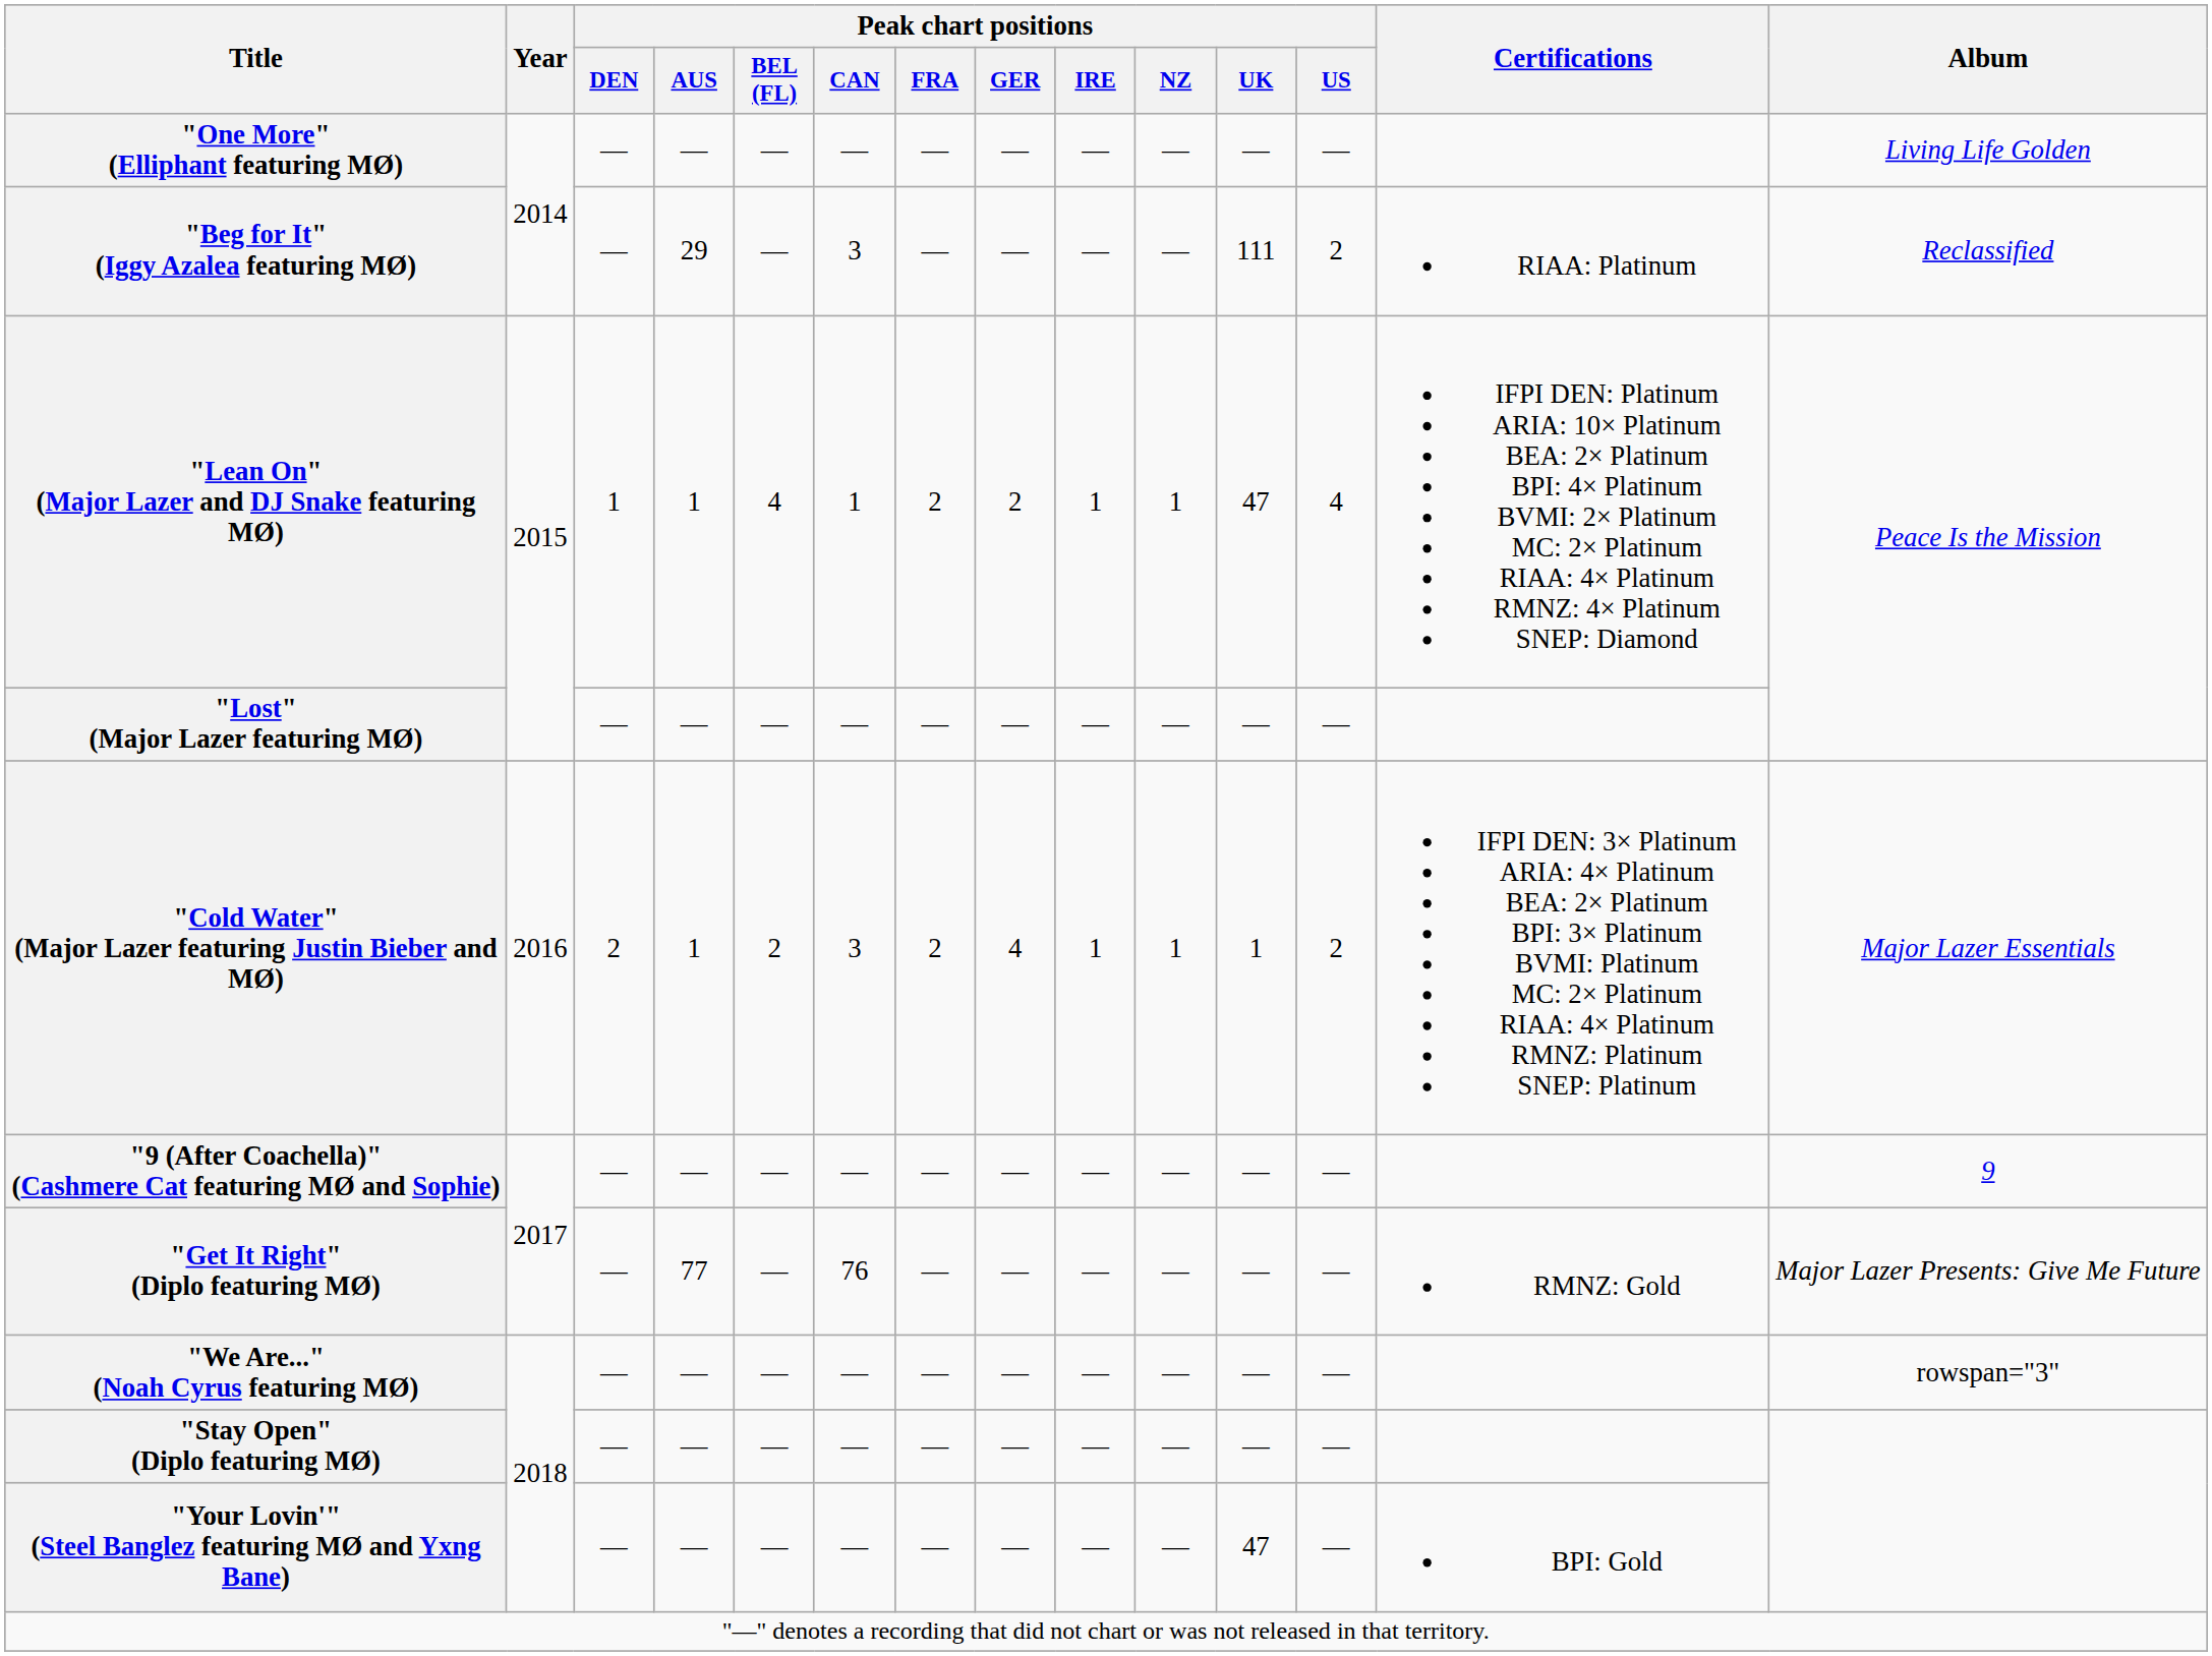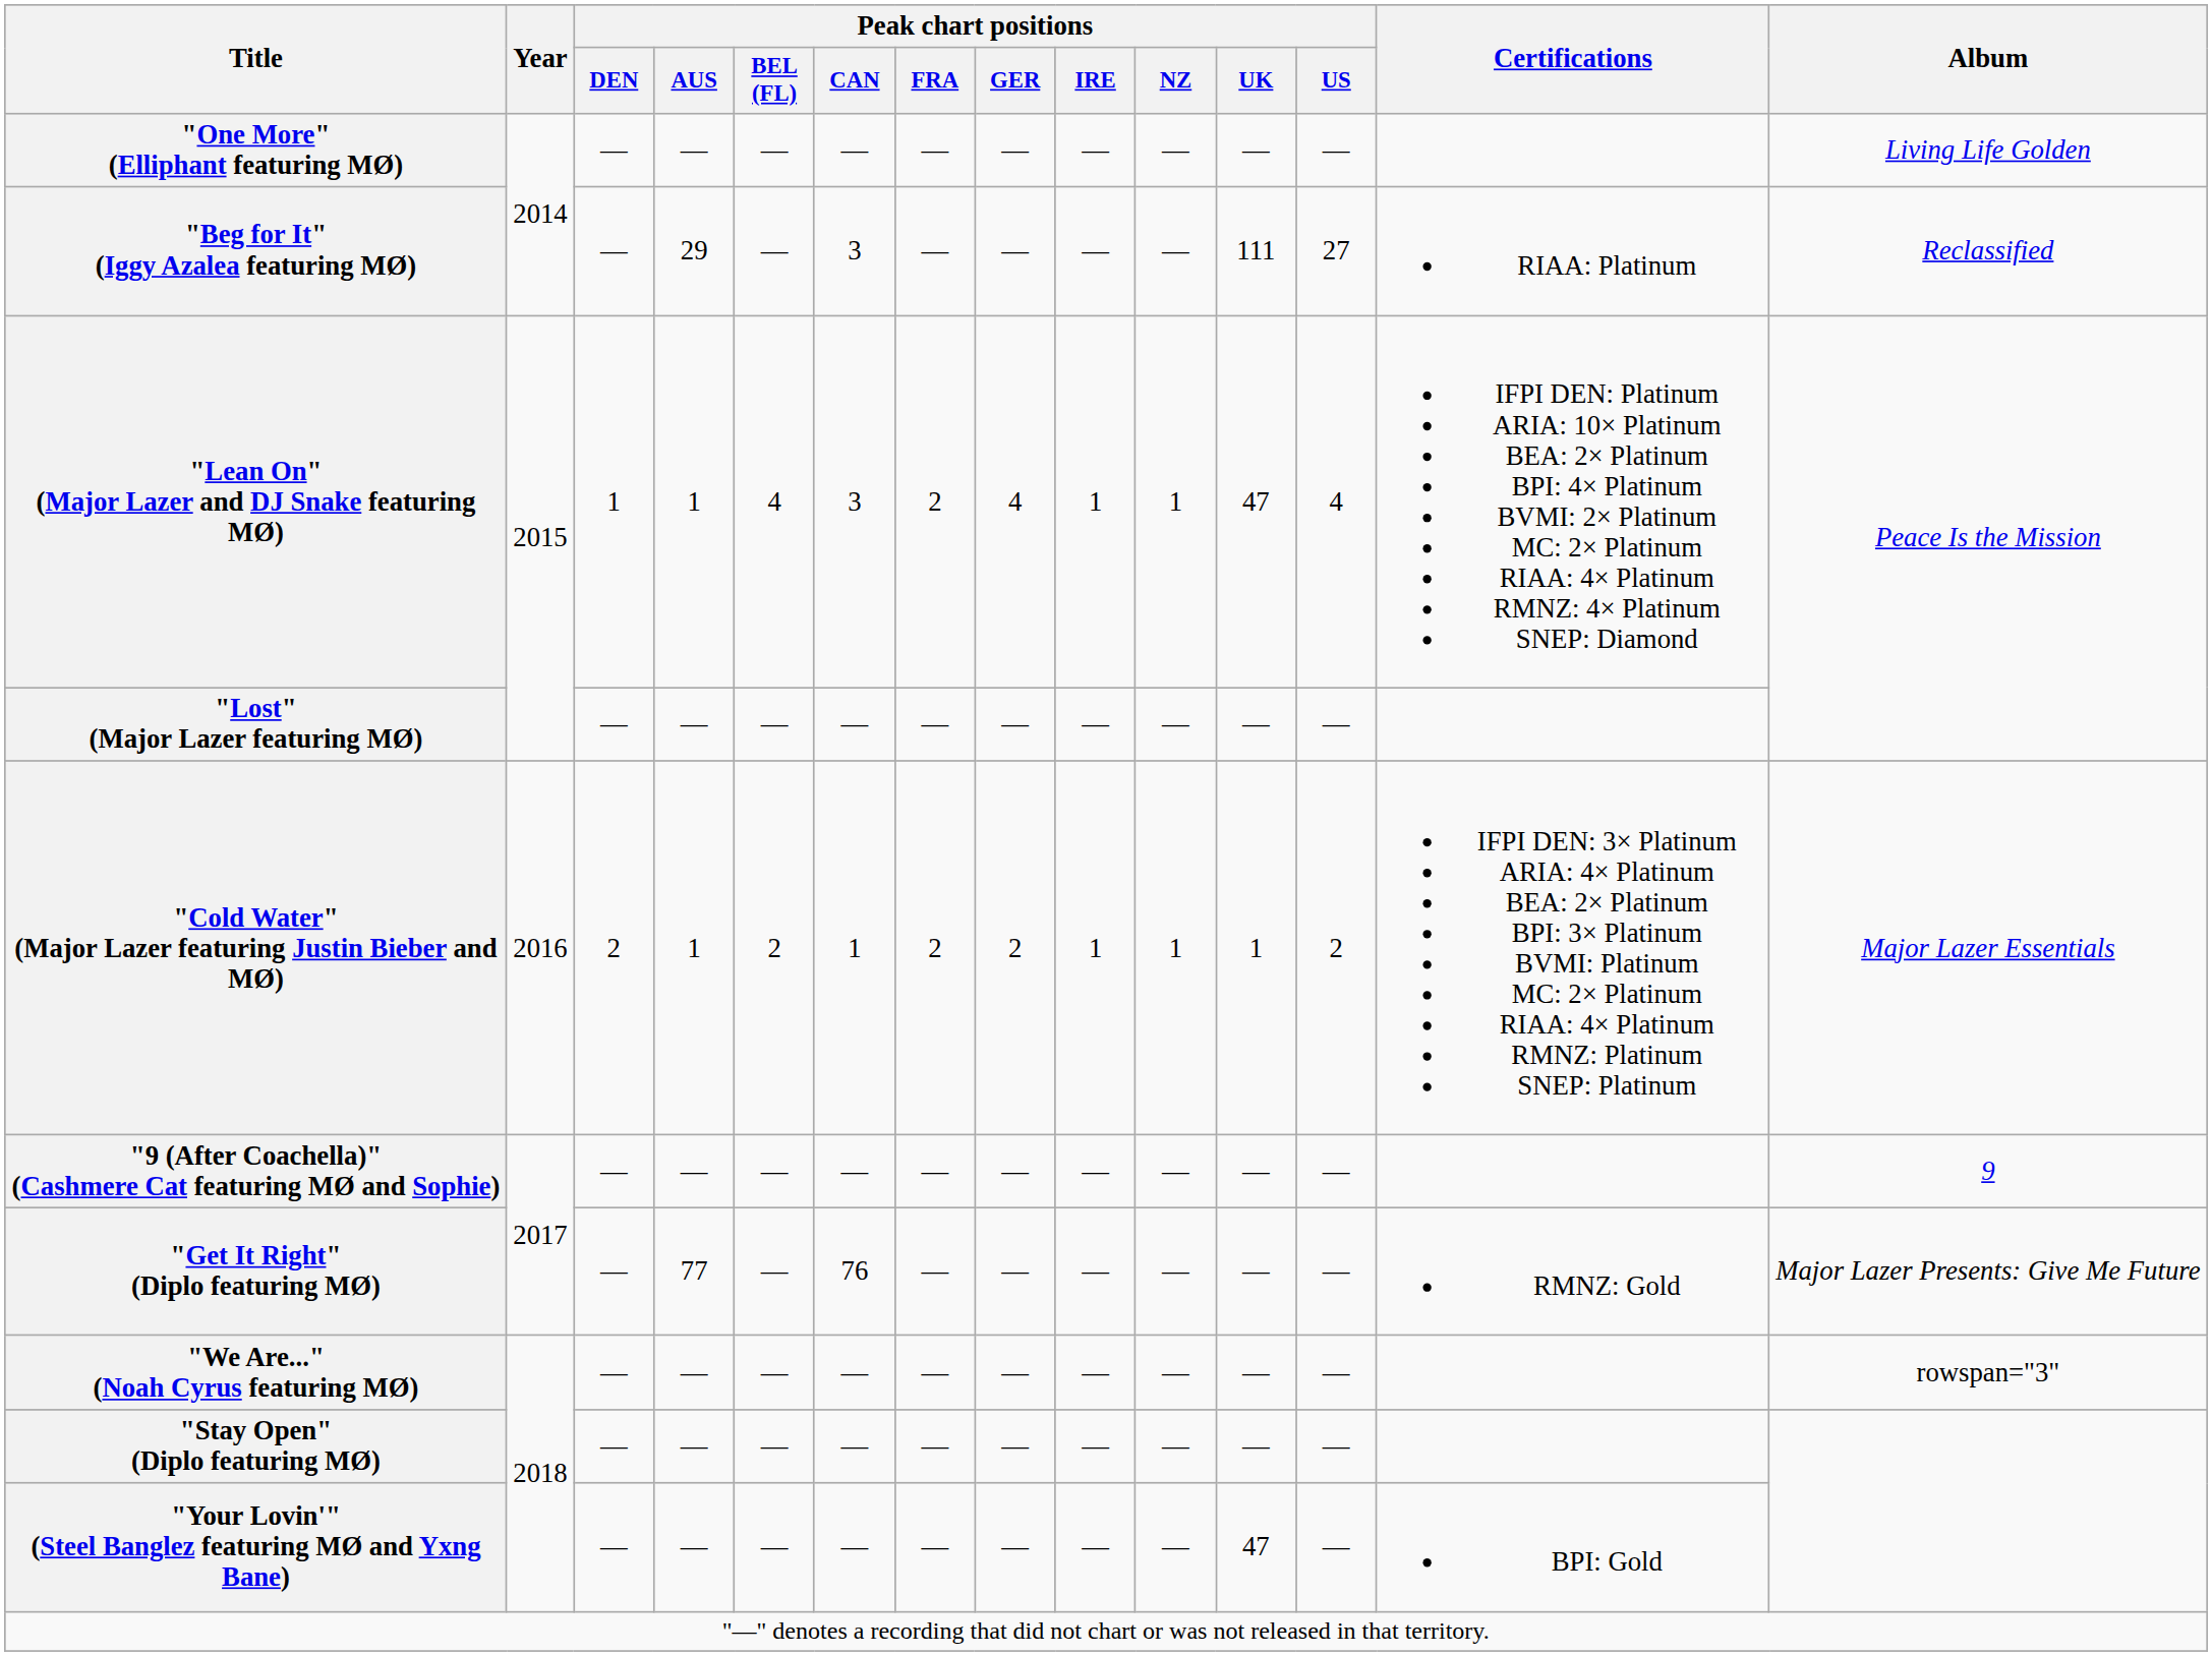"Beg for It" (Iggy Azalea featuring MØ) | Peak chart positions / US: 2 -> 27
"Lean On" (Major Lazer and DJ Snake featuring MØ) | Peak chart positions / CAN: 1 -> 3
"Lean On" (Major Lazer and DJ Snake featuring MØ) | Peak chart positions / GER: 2 -> 4
"Cold Water" (Major Lazer featuring Justin Bieber and MØ) | Peak chart positions / CAN: 3 -> 1
"Cold Water" (Major Lazer featuring Justin Bieber and MØ) | Peak chart positions / GER: 4 -> 2
